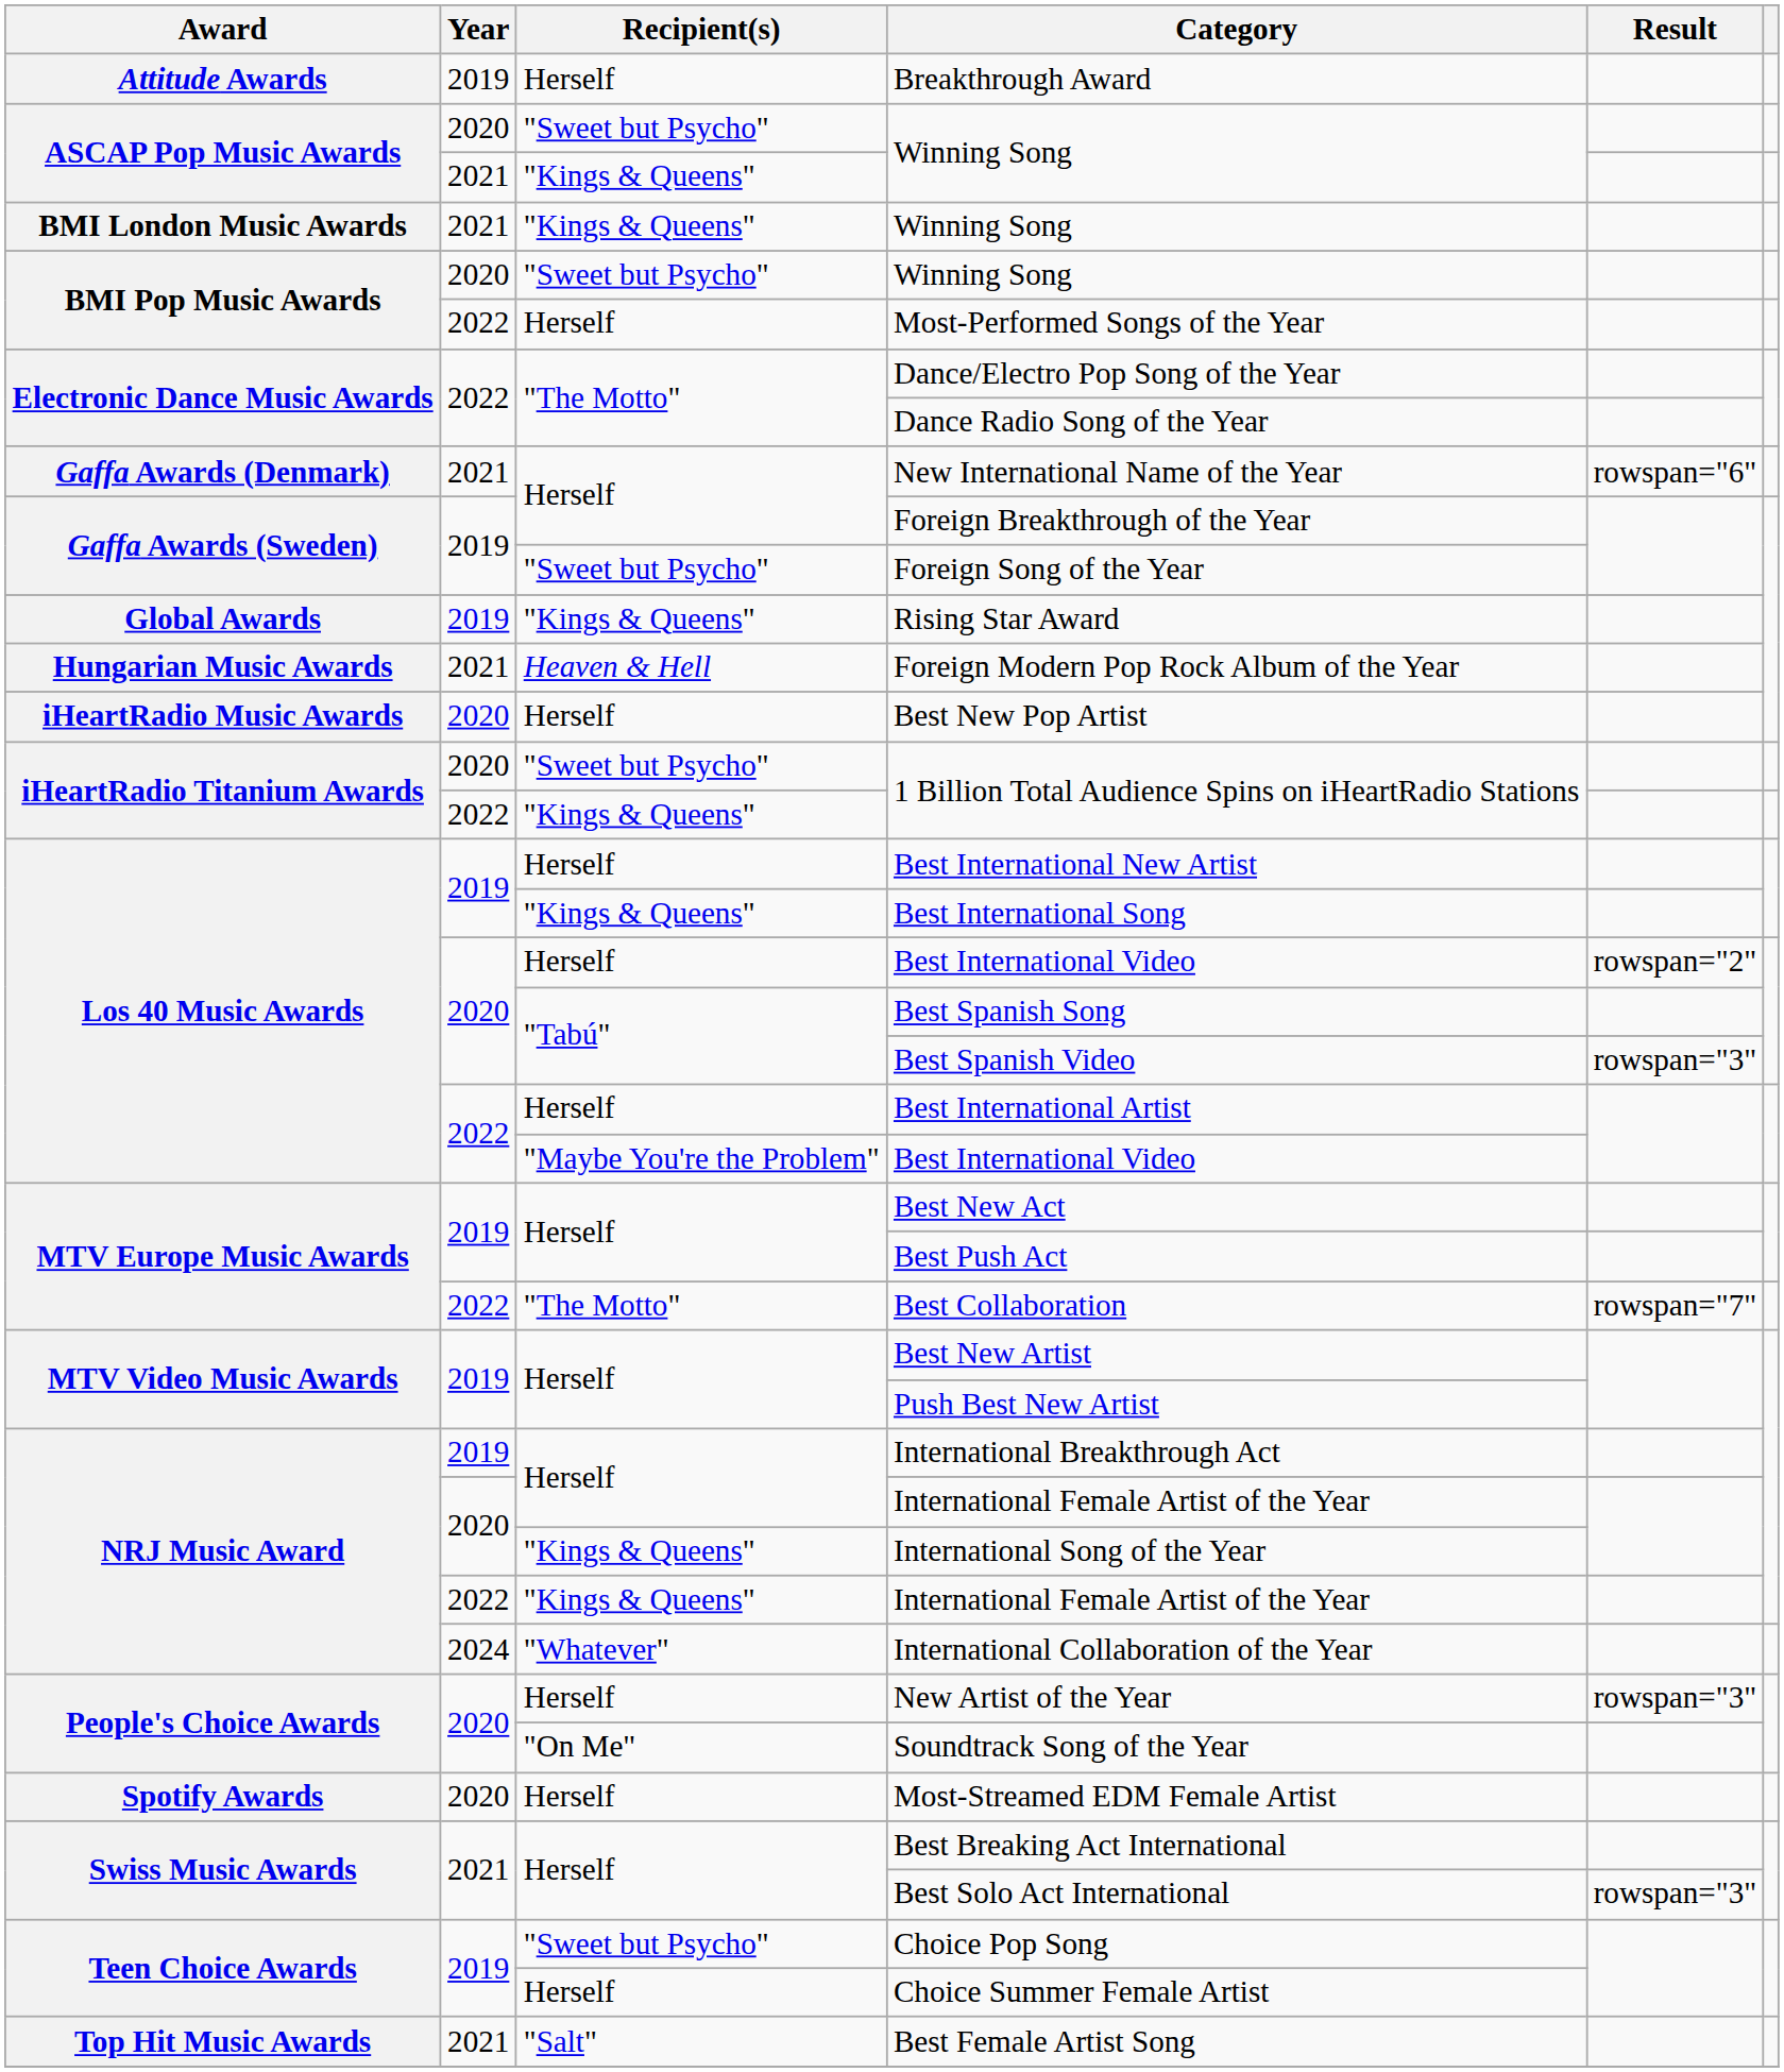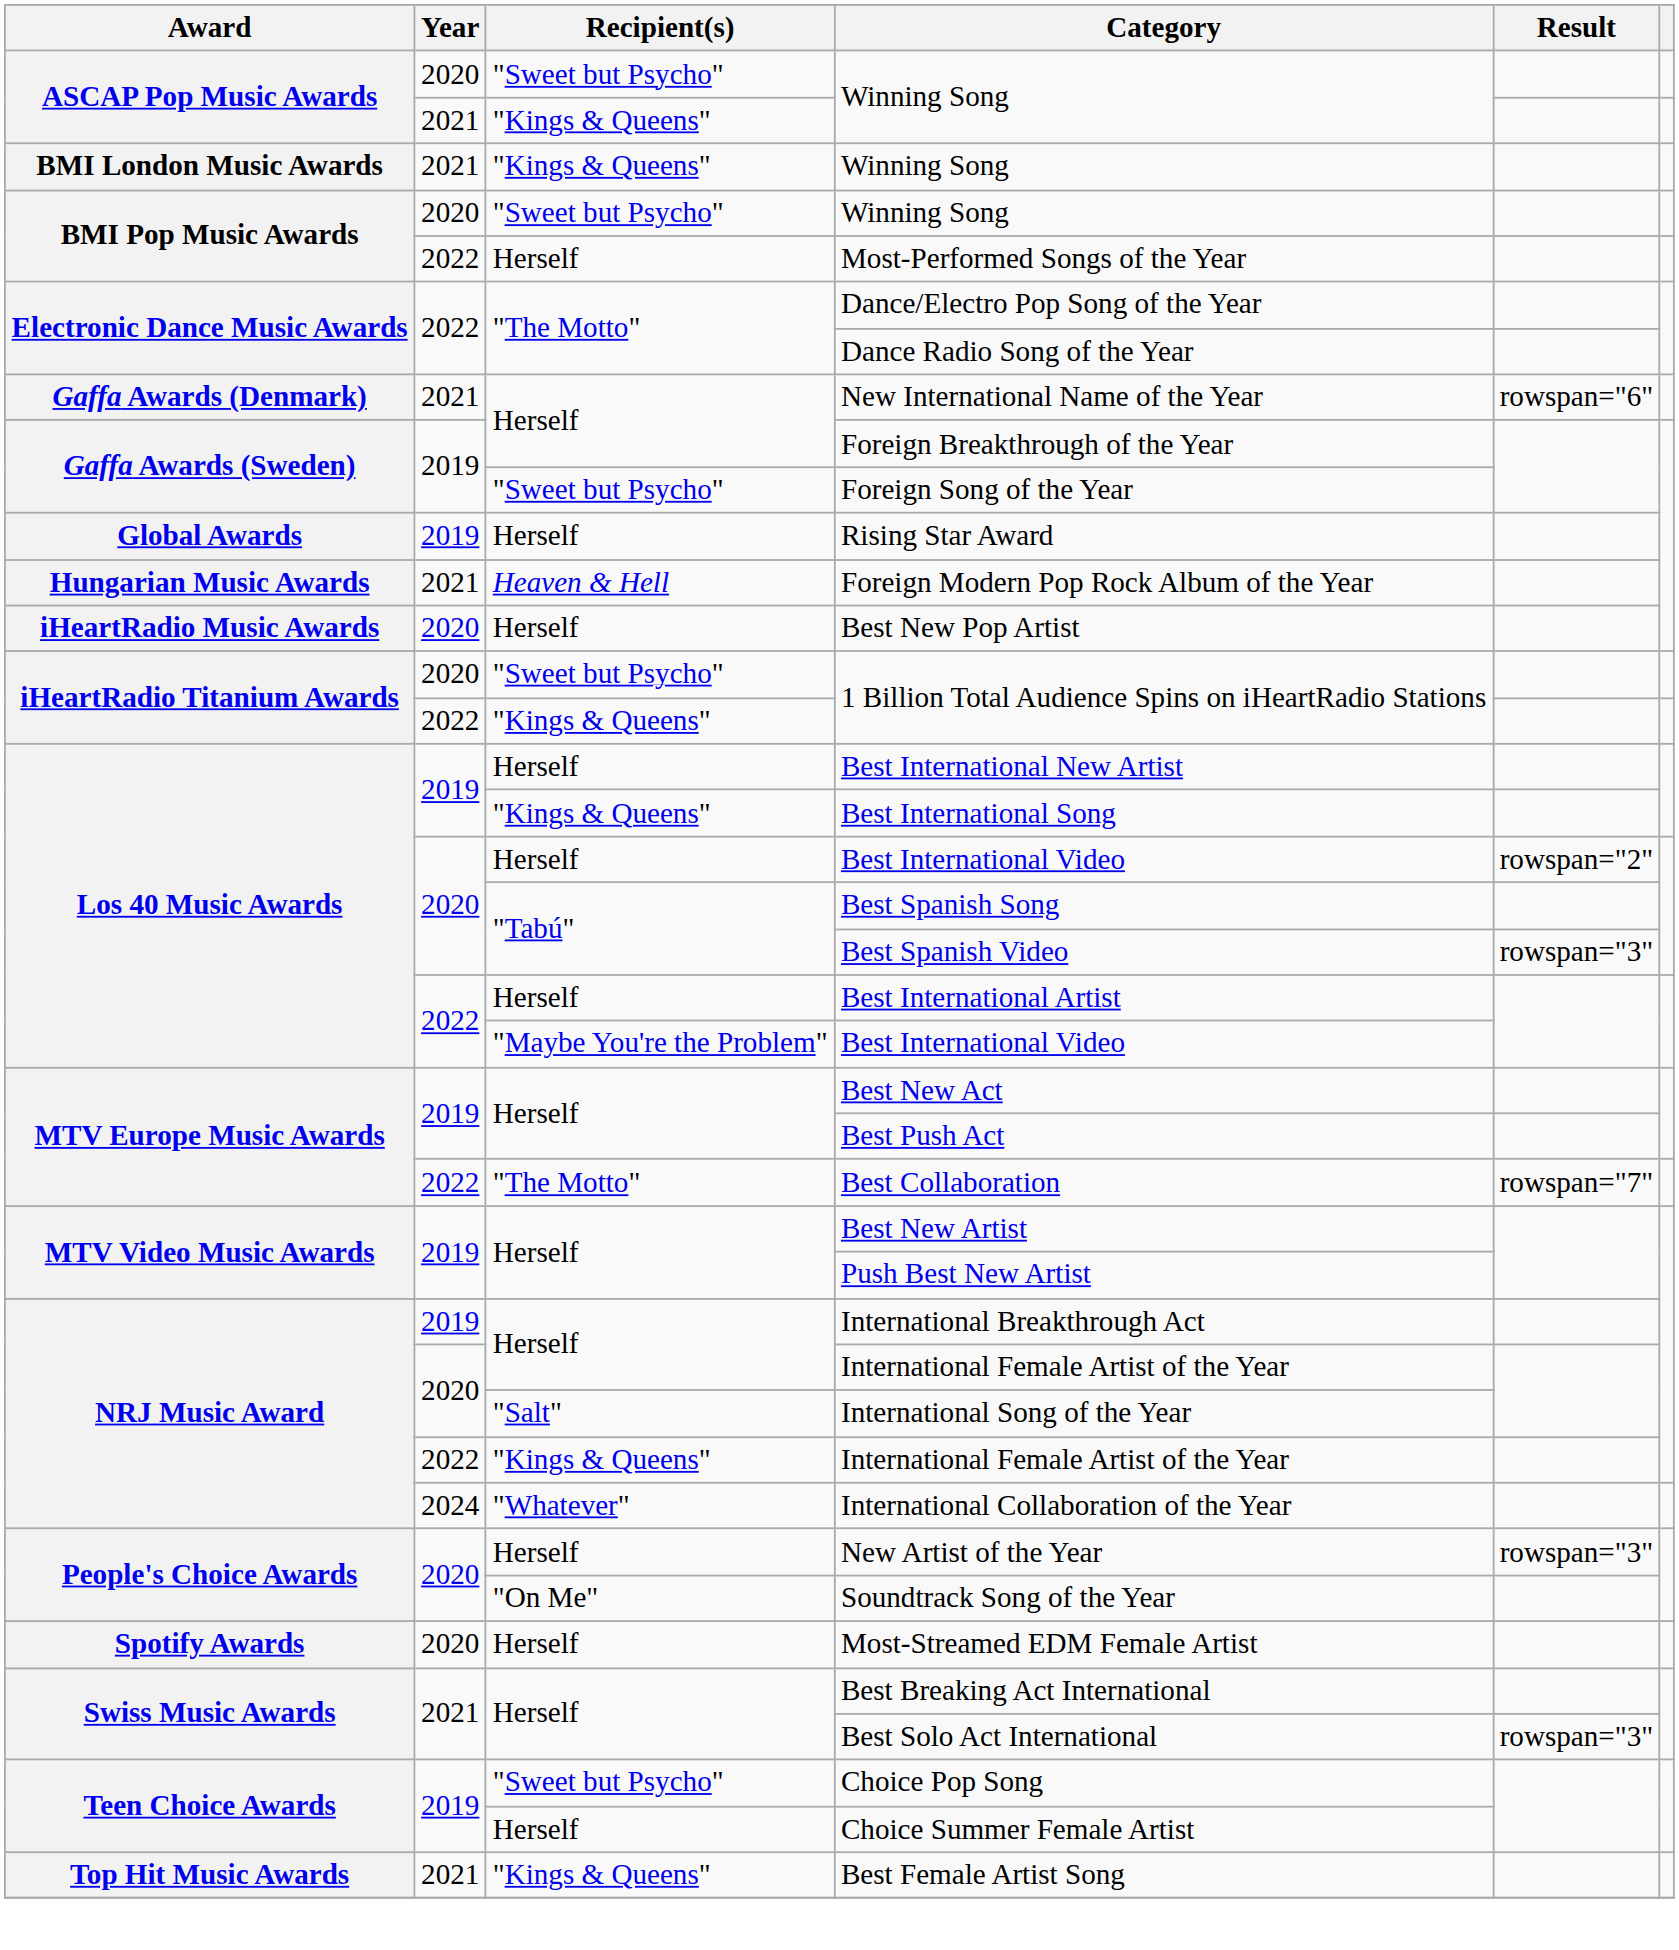- row: Attitude Awards | 2019 | Herself | Breakthrough Award
Rising Star Award | Recipient(s): "Kings & Queens" -> Herself
International Song of the Year | Recipient(s): "Kings & Queens" -> "Salt"
Best Female Artist Song | Recipient(s): "Salt" -> "Kings & Queens"
